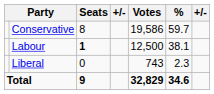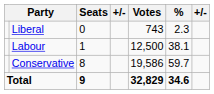rows swapped: Conservative <-> Liberal
Labour | Seats: bold -> normal
